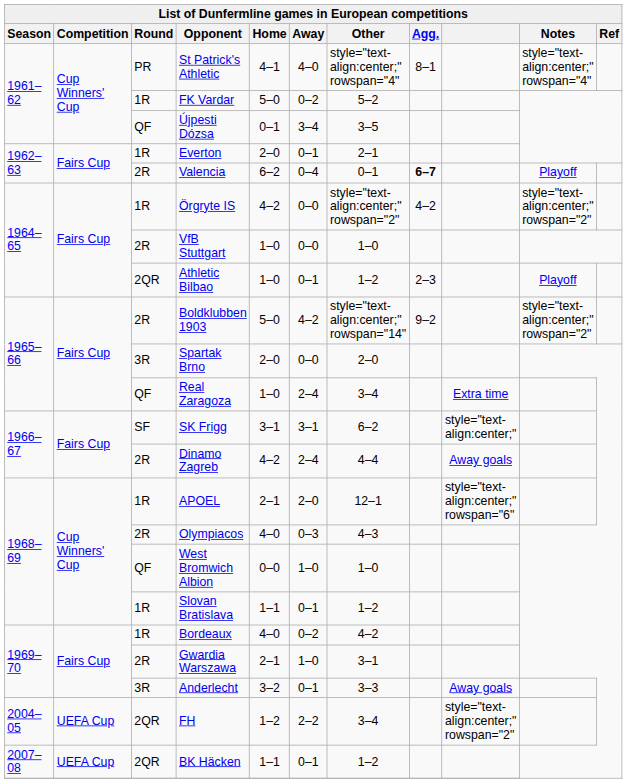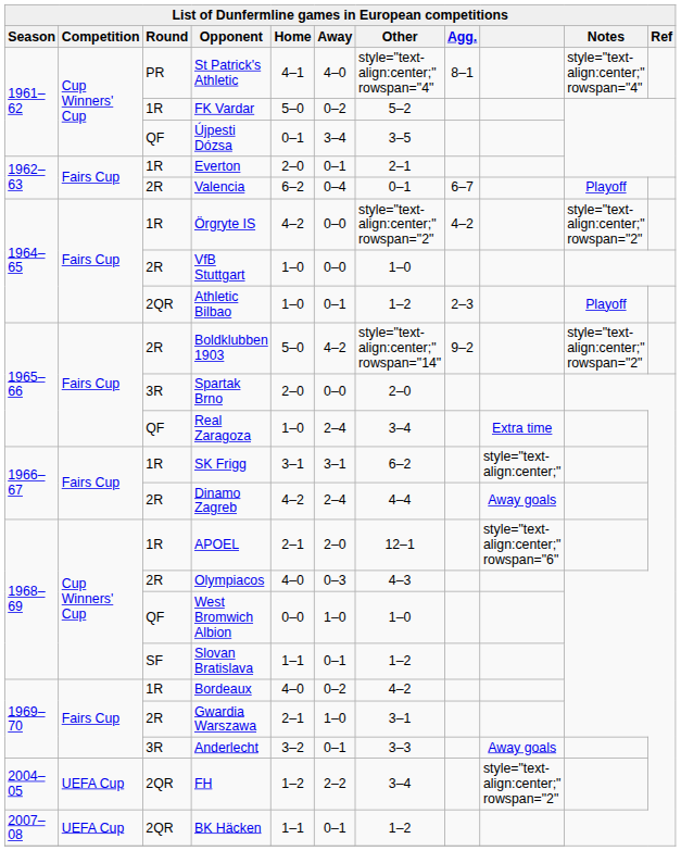Valencia | Agg.: bold -> normal
SK Frigg | Round: SF -> 1R
Slovan Bratislava | Round: 1R -> SF
